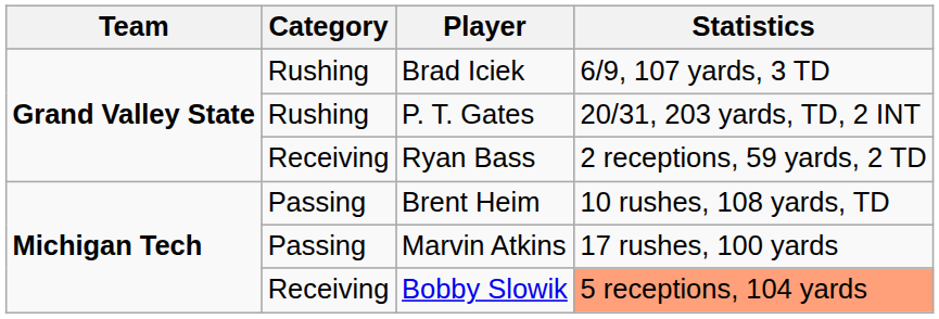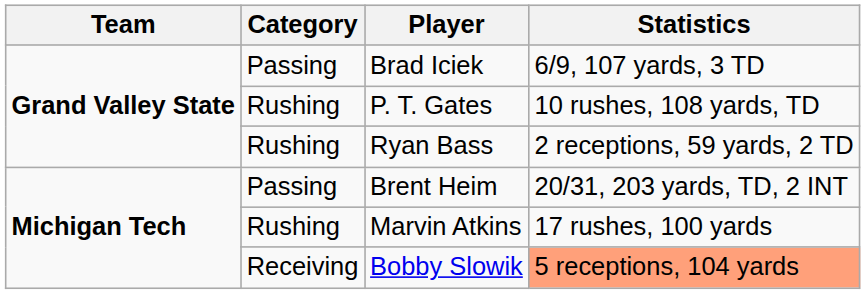Brad Iciek | Category: Rushing -> Passing
P. T. Gates | Statistics: 20/31, 203 yards, TD, 2 INT -> 10 rushes, 108 yards, TD
Ryan Bass | Category: Receiving -> Rushing
Brent Heim | Statistics: 10 rushes, 108 yards, TD -> 20/31, 203 yards, TD, 2 INT
Marvin Atkins | Category: Passing -> Rushing
